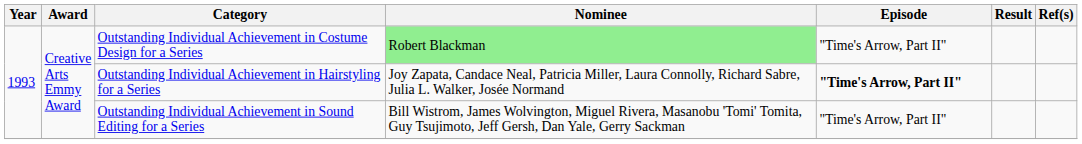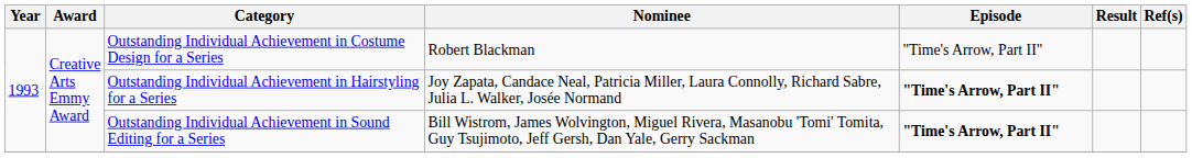row 2 | Nominee: lightgreen background -> no background
row 4 | Episode: normal -> bold
